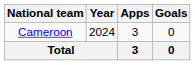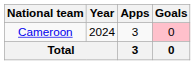Cameroon | Goals: no background -> pink background
